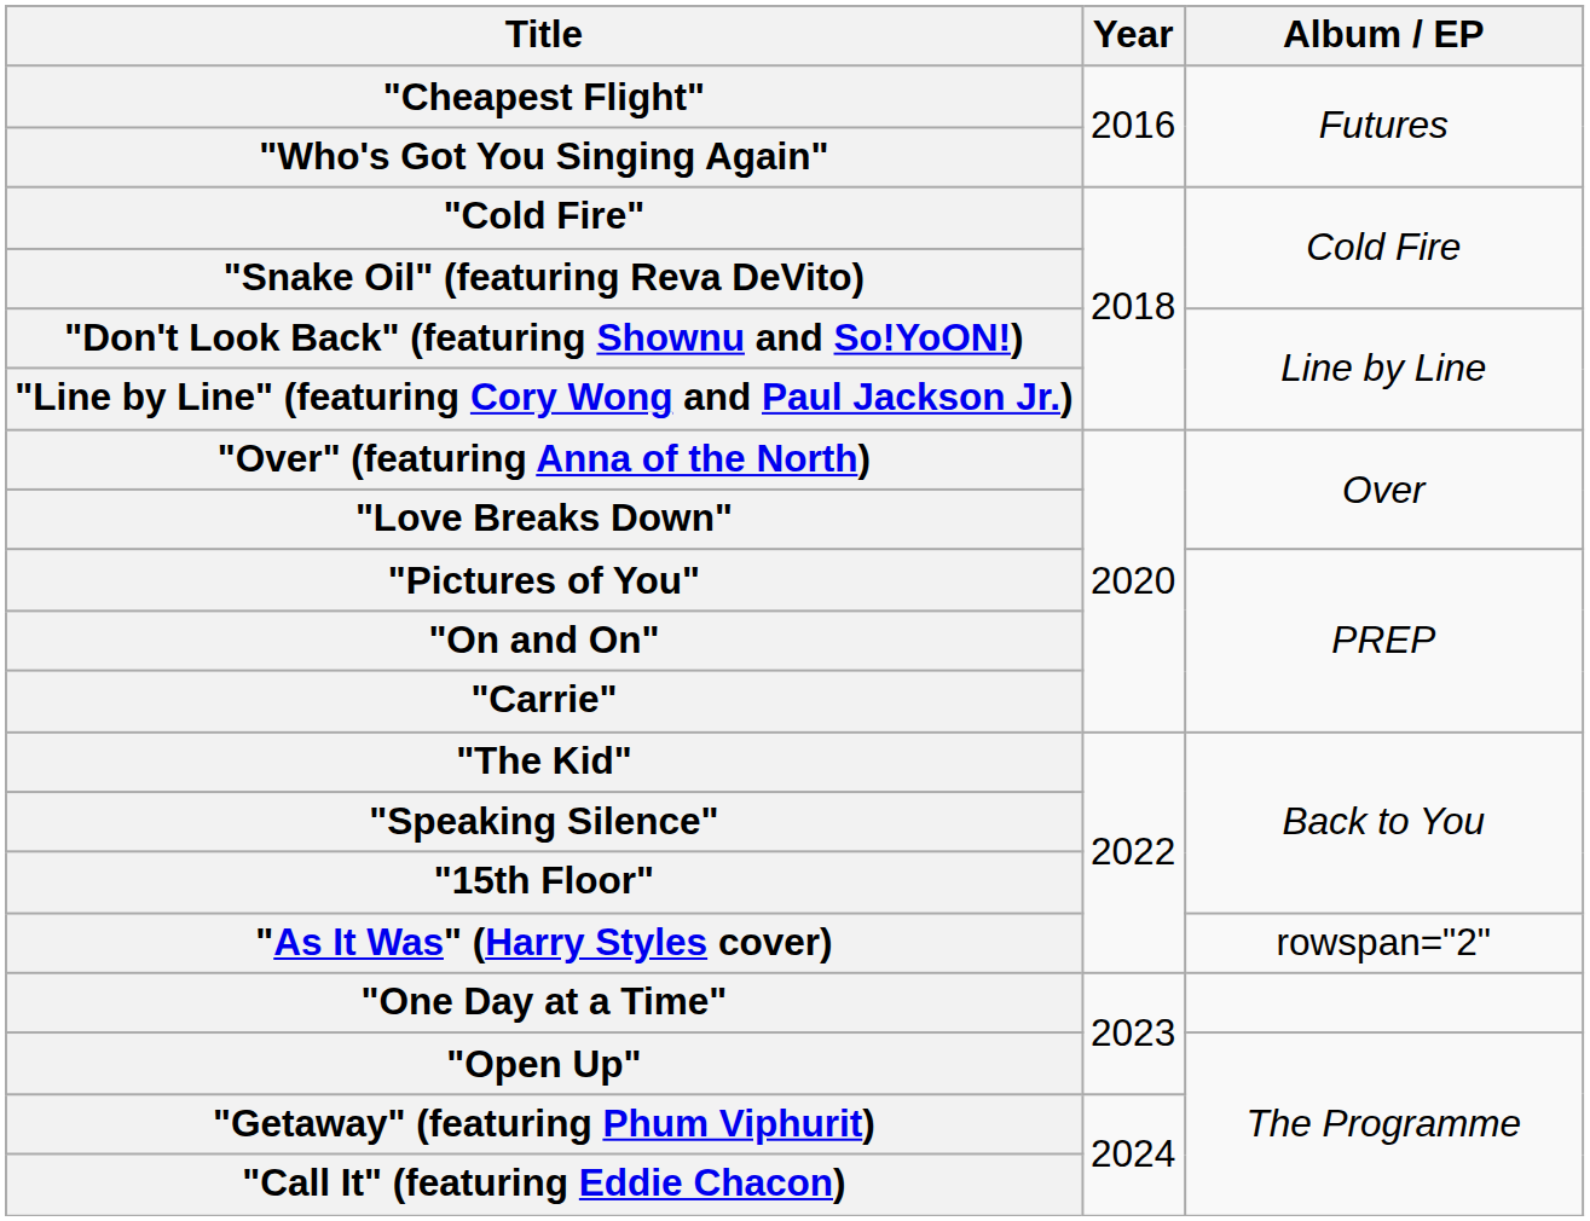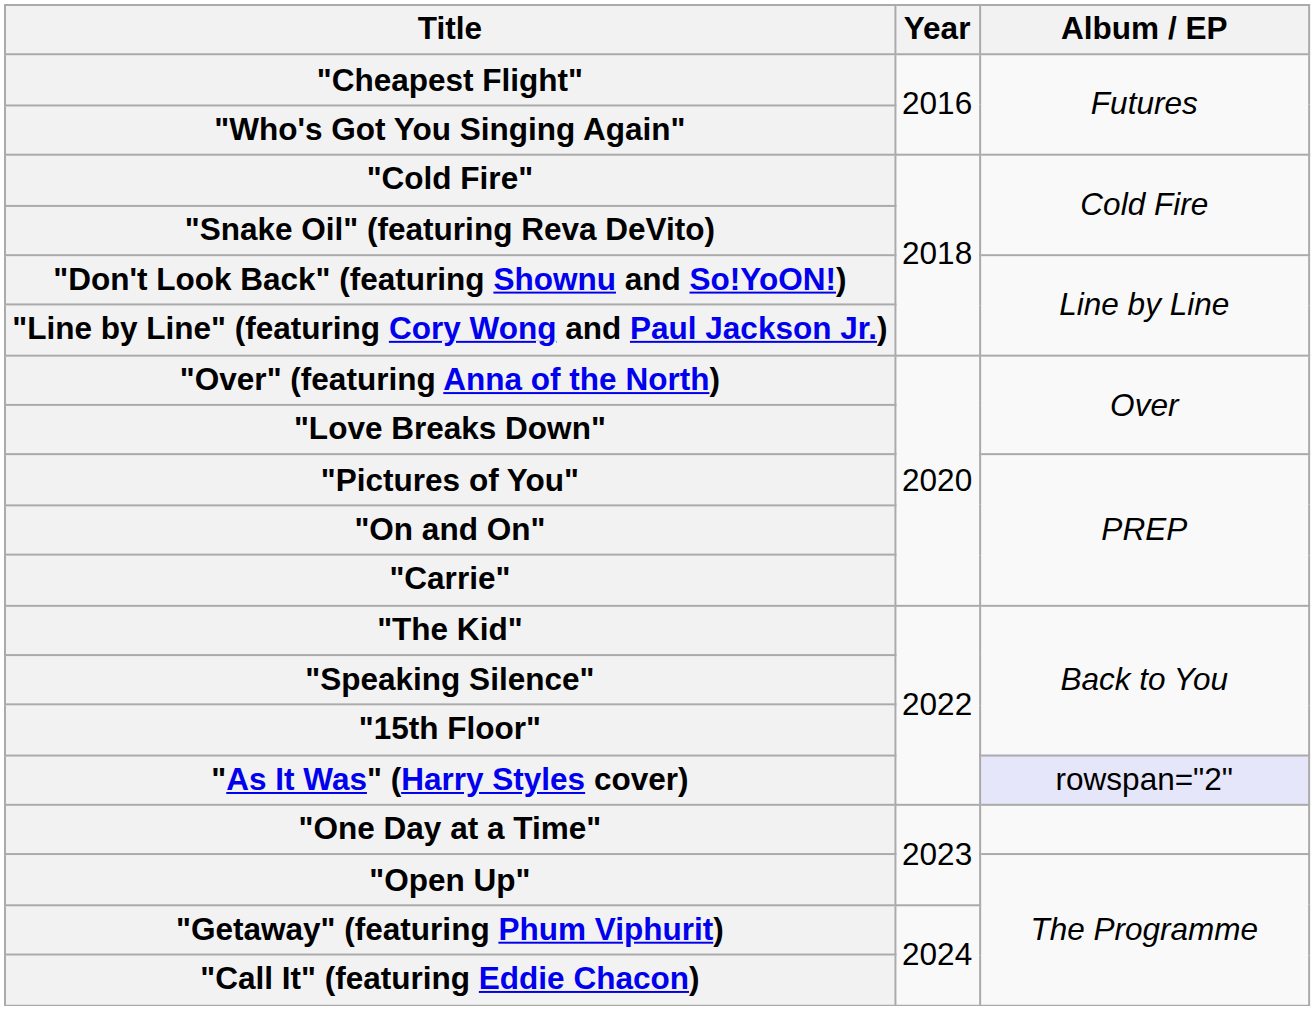"As It Was" (Harry Styles cover) | Album / EP: no background -> lavender background
